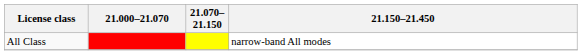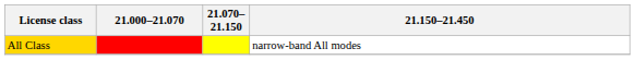row 2 | License class: no background -> gold background
